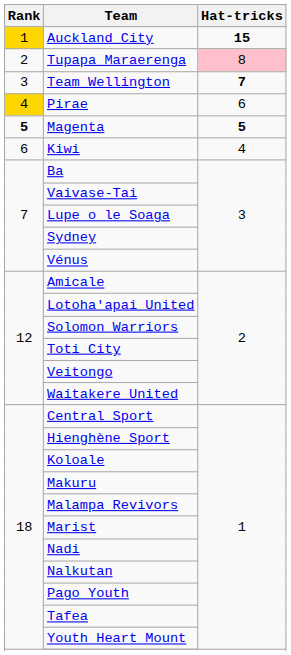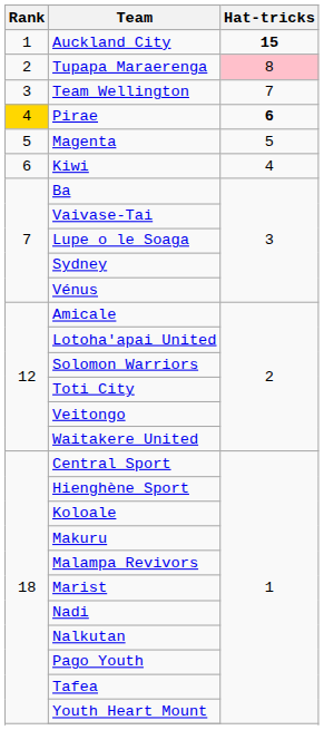Auckland City | Rank: gold background -> no background
Team Wellington | Hat-tricks: bold -> normal
Pirae | Hat-tricks: normal -> bold
Magenta | Rank: bold -> normal
Magenta | Hat-tricks: bold -> normal
